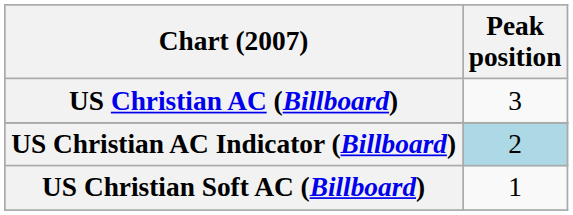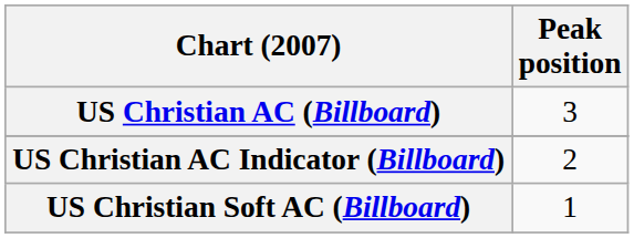US Christian AC Indicator (Billboard) | Peak position: lightblue background -> no background
